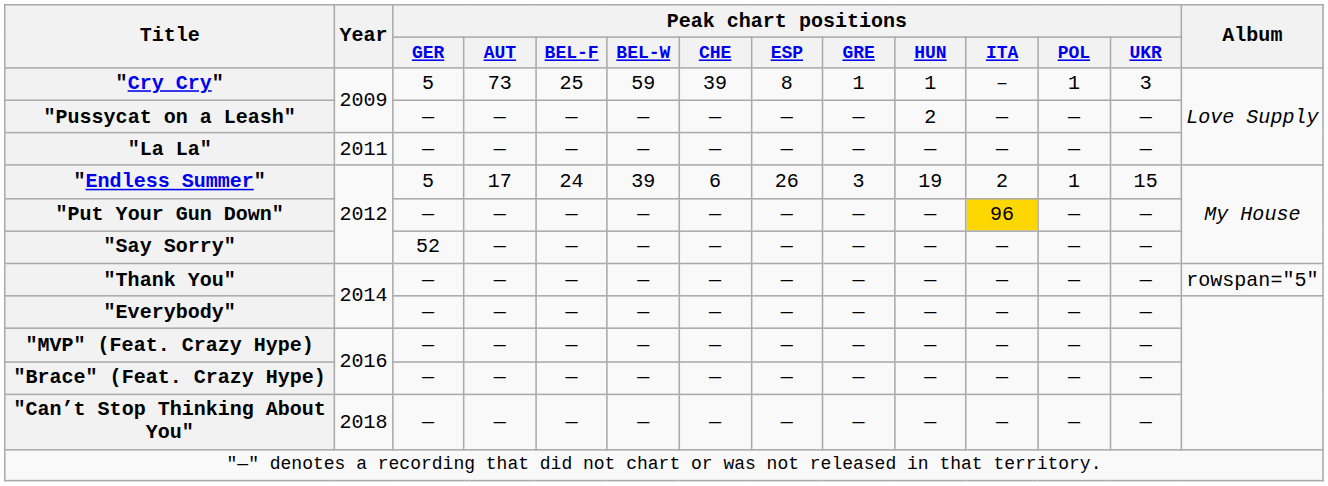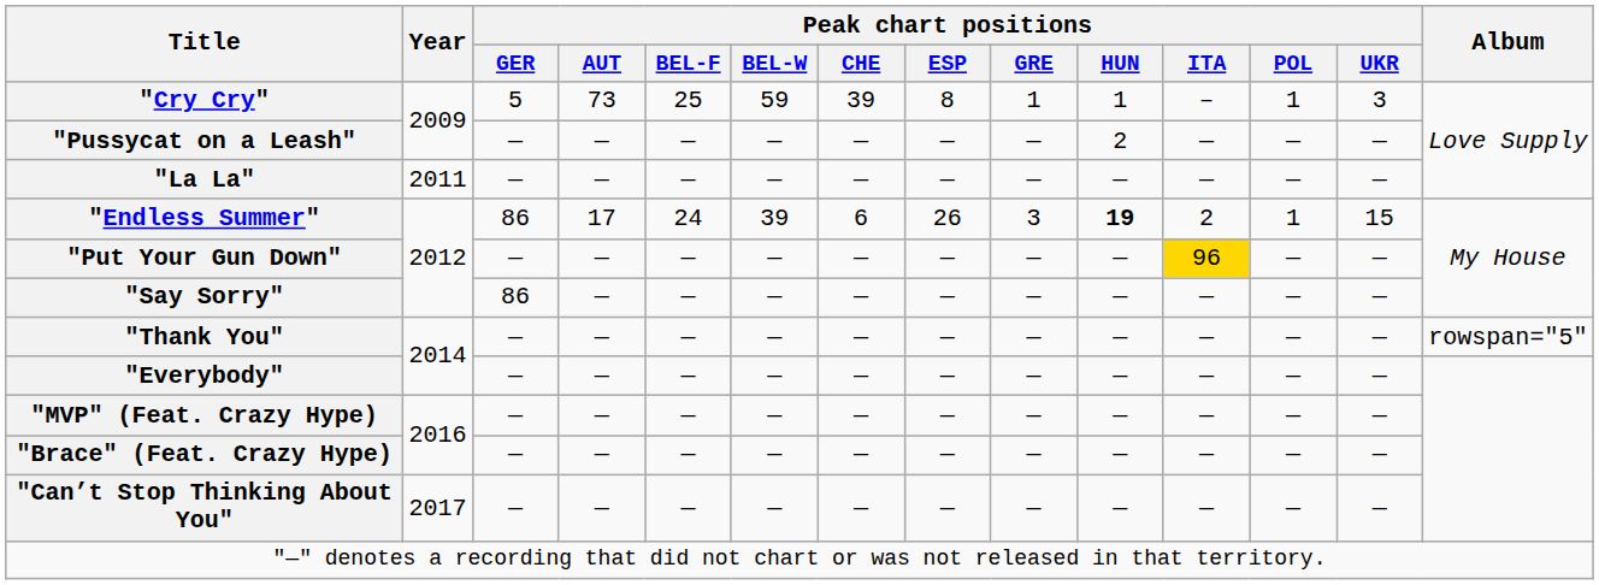"Endless Summer" | Peak chart positions / GER: 5 -> 86
"Endless Summer" | Peak chart positions / HUN: normal -> bold
"Say Sorry" | Peak chart positions / GER: 52 -> 86
"Can’t Stop Thinking About You" | Year: 2018 -> 2017
